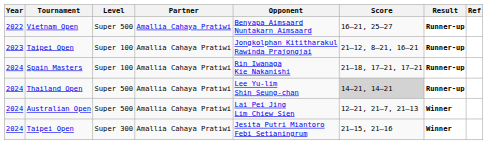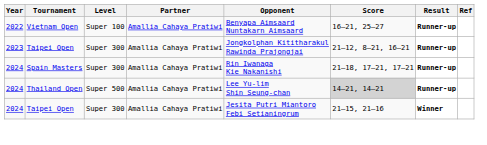Vietnam Open | Level: Super 500 -> Super 100
2023 / Taipei Open | Level: Super 100 -> Super 300
Spain Masters | Level: Super 100 -> Super 300
- row: 2024 | Australian Open | Super 500 | Amallia Cahaya Pratiwi | Lai Pei Jing Lim Chiew Sien | 12–21, 21–7, 21–13 | Winner
